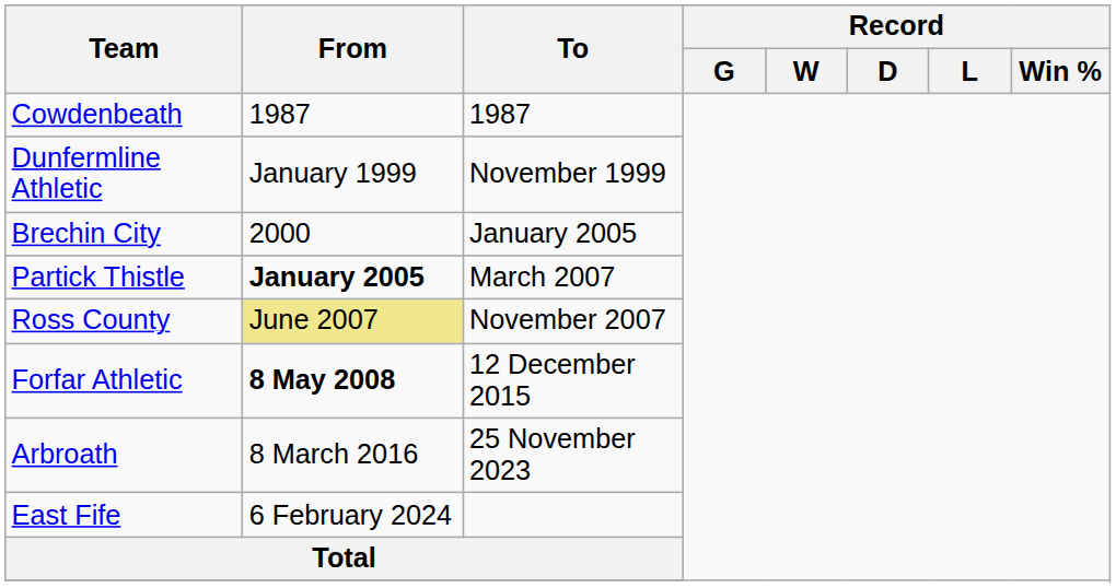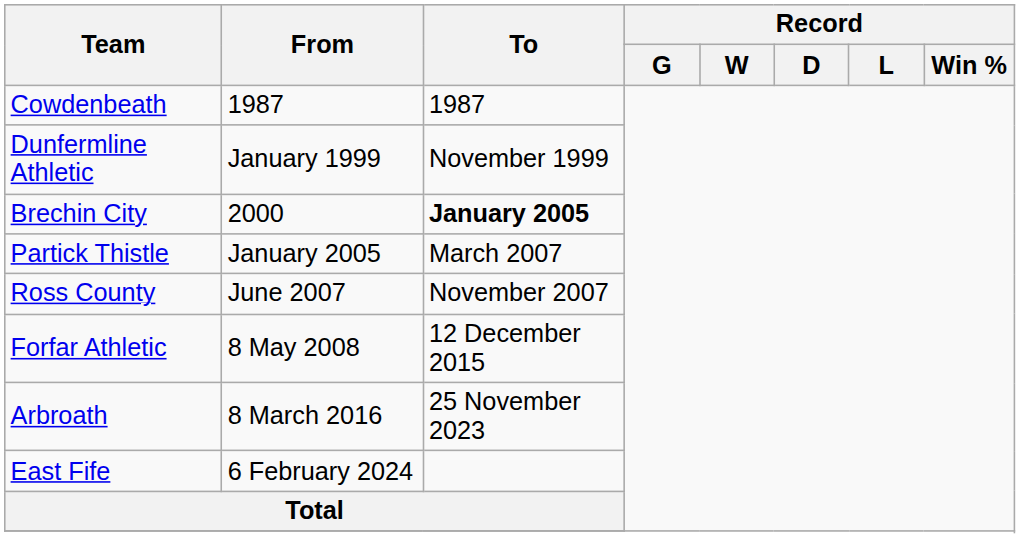Brechin City | To: normal -> bold
Partick Thistle | From: bold -> normal
Ross County | From: khaki background -> no background
Forfar Athletic | From: bold -> normal
